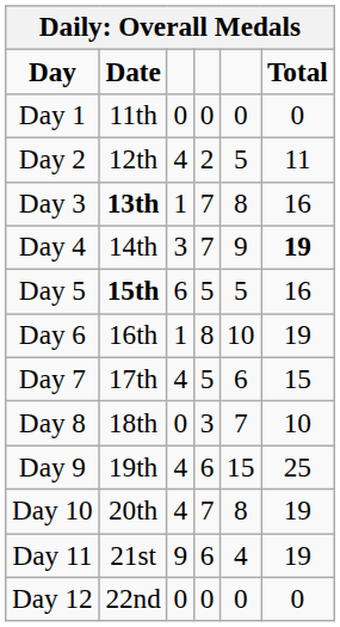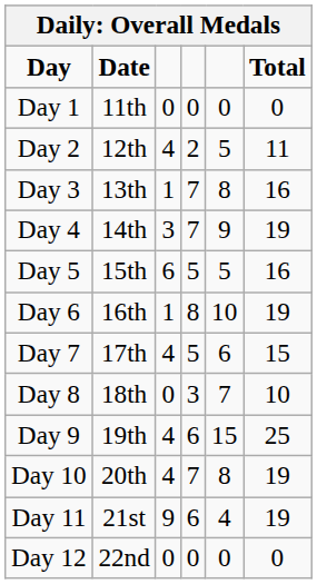Day 3 | Date: bold -> normal
Day 4 | Total: bold -> normal
Day 5 | Date: bold -> normal
